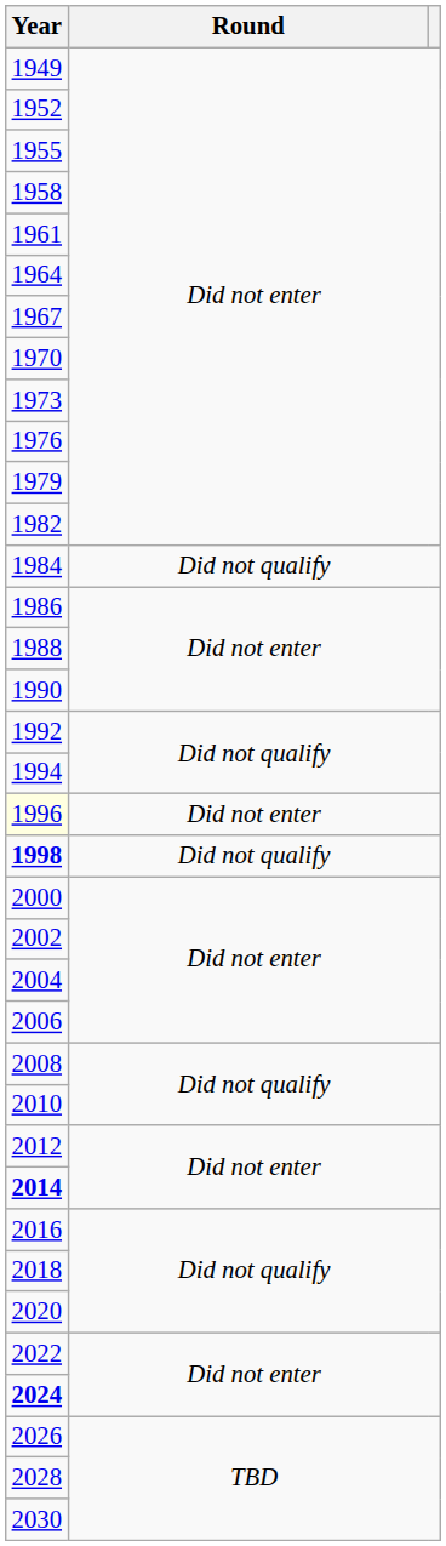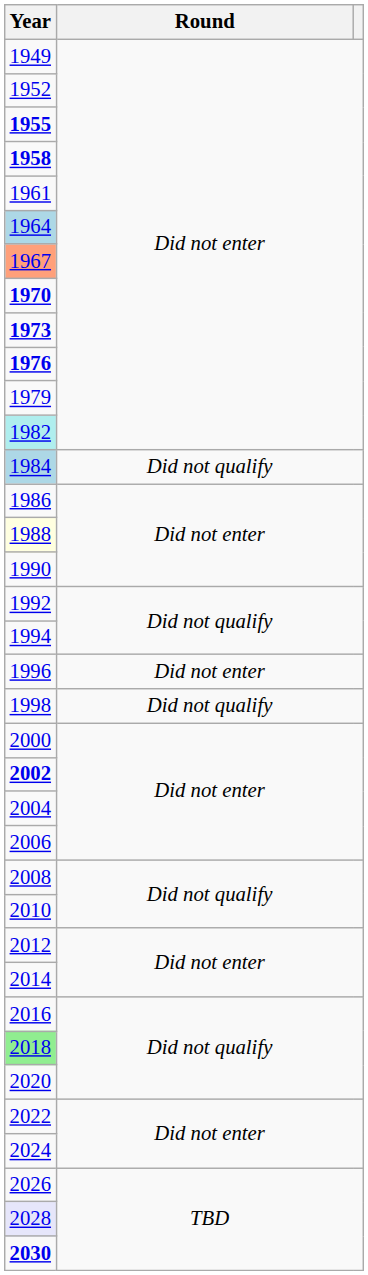1955 | Year: normal -> bold
1958 | Year: normal -> bold
1964 | Year: no background -> lightblue background
1967 | Year: no background -> lightsalmon background
1970 | Year: normal -> bold
1973 | Year: normal -> bold
1976 | Year: normal -> bold
1982 | Year: no background -> paleturquoise background
1984 | Year: no background -> lightblue background
1988 | Year: no background -> lightyellow background
1996 | Year: lightyellow background -> no background
1998 | Year: bold -> normal
2002 | Year: normal -> bold
2014 | Year: bold -> normal
2018 | Year: no background -> lightgreen background
2024 | Year: bold -> normal
2028 | Year: no background -> lavender background
2030 | Year: normal -> bold
